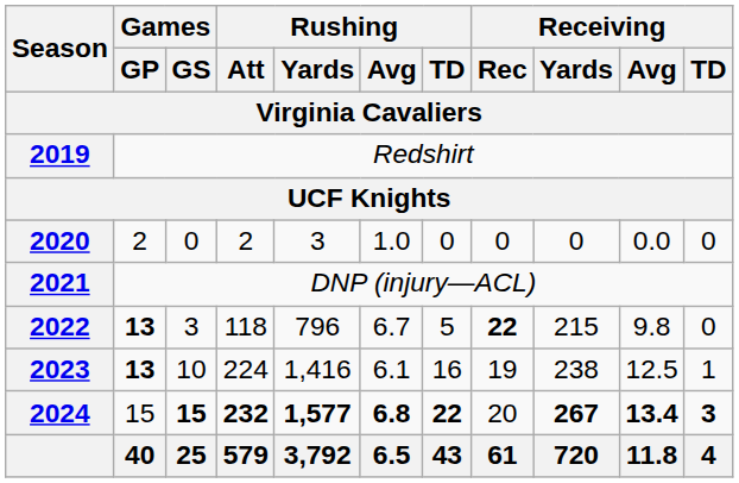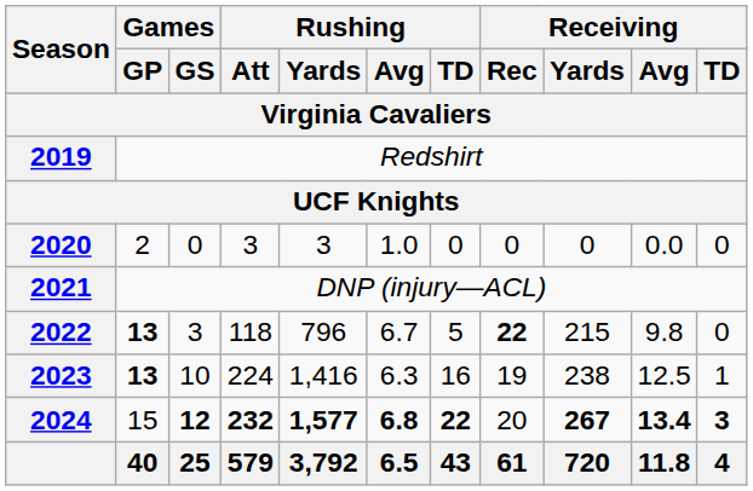2020 | Rushing / Att: 2 -> 3
2023 | Rushing / Avg: 6.1 -> 6.3
2024 | Games / GS: 15 -> 12
